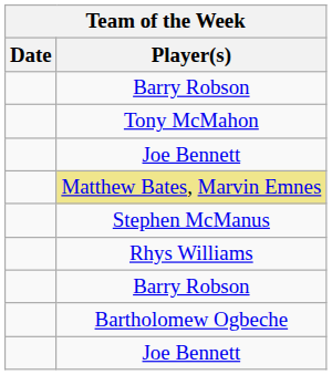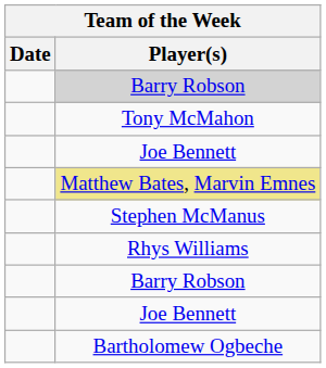row 3 | Player(s): no background -> lightgrey background
row 10 | Player(s): Bartholomew Ogbeche -> Joe Bennett
row 11 | Player(s): Joe Bennett -> Bartholomew Ogbeche
